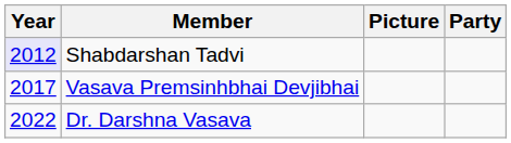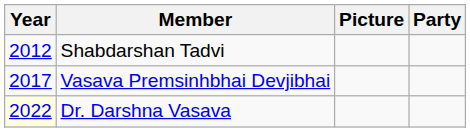Shabdarshan Tadvi | Year: lavender background -> no background
Dr. Darshna Vasava | Year: no background -> lightyellow background
